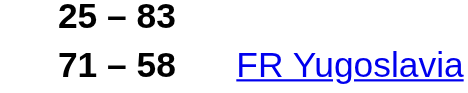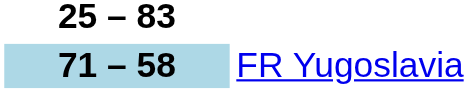FR Yugoslavia | column 1: no background -> lightblue background
